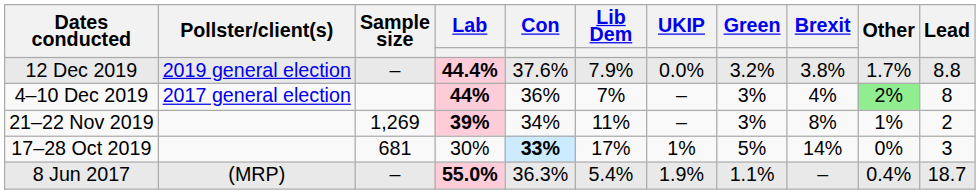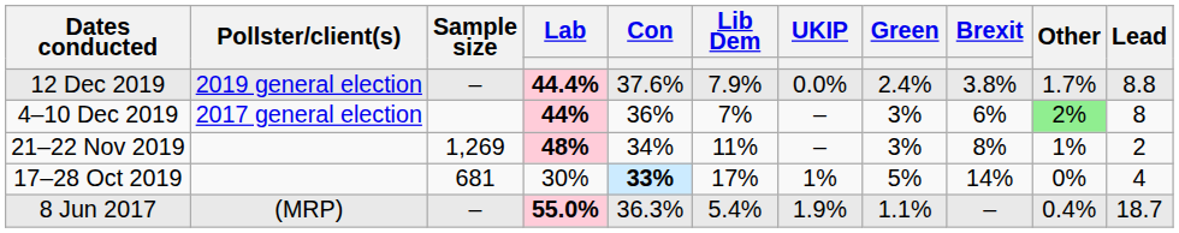12 Dec 2019 | Green: 3.2% -> 2.4%
4–10 Dec 2019 | Brexit: 4% -> 6%
21–22 Nov 2019 | Lab: 39% -> 48%
17–28 Oct 2019 | Lead: 3 -> 4
